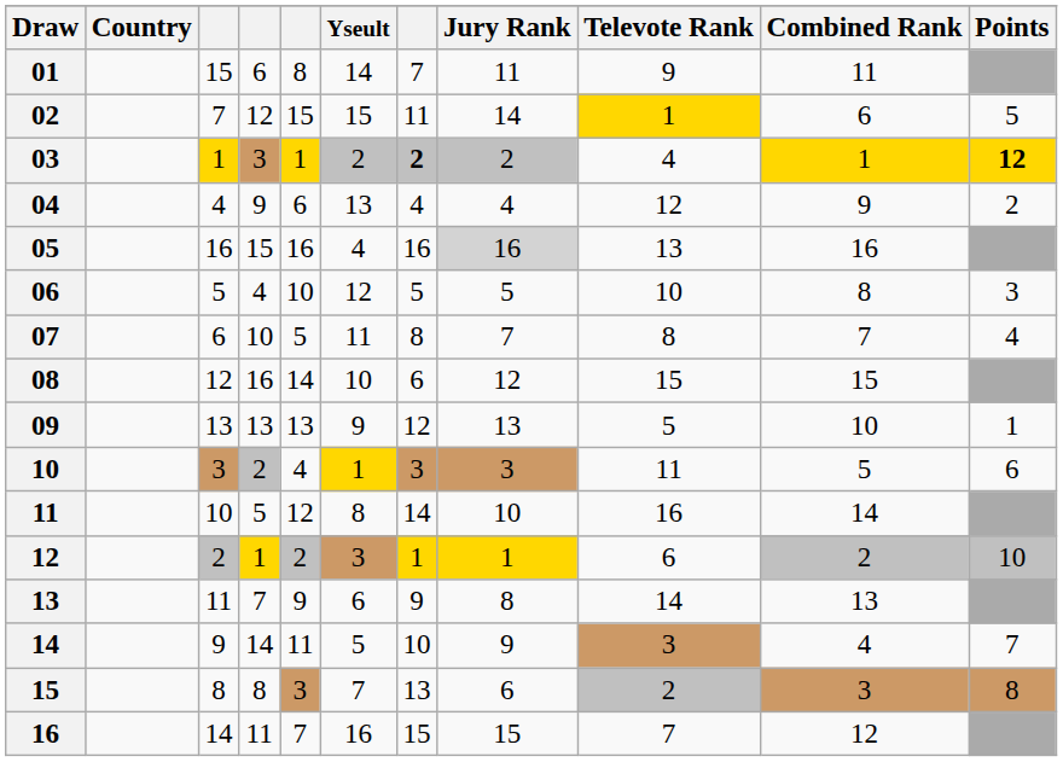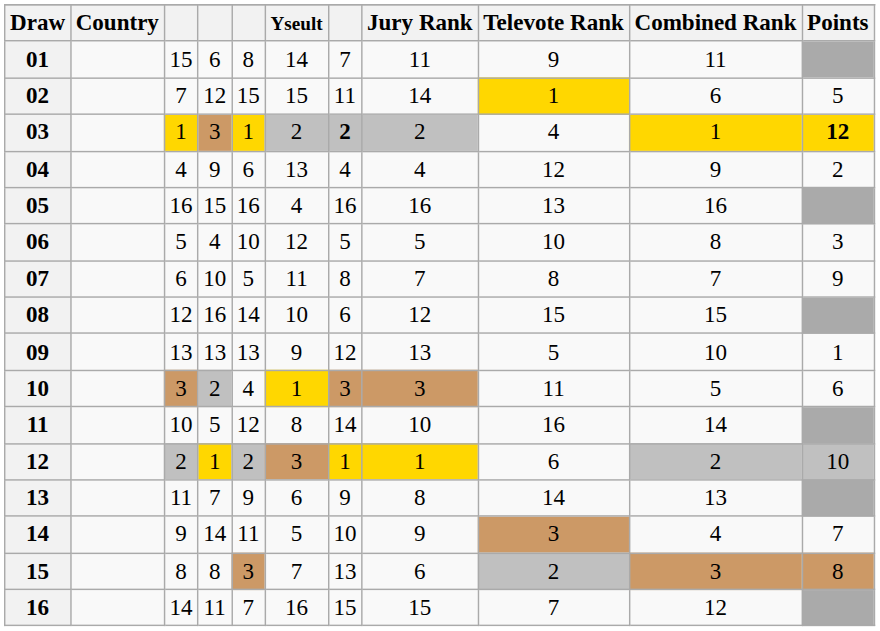05 | Jury Rank: lightgrey background -> no background
07 | Points: 4 -> 9
